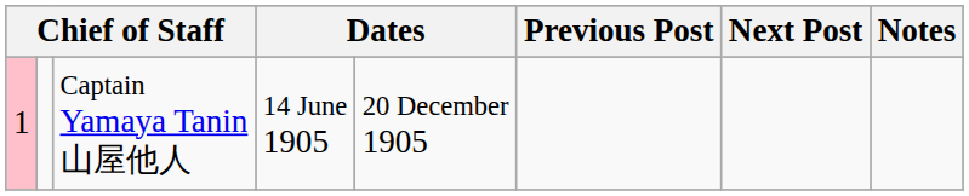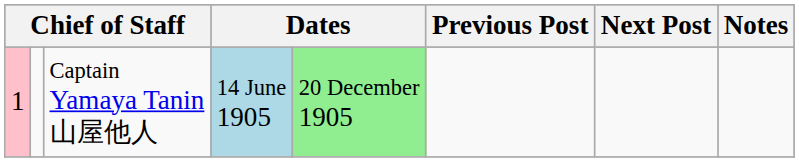Captain Yamaya Tanin 山屋他人 | column 4: no background -> lightblue background
Captain Yamaya Tanin 山屋他人 | column 5: no background -> lightgreen background
